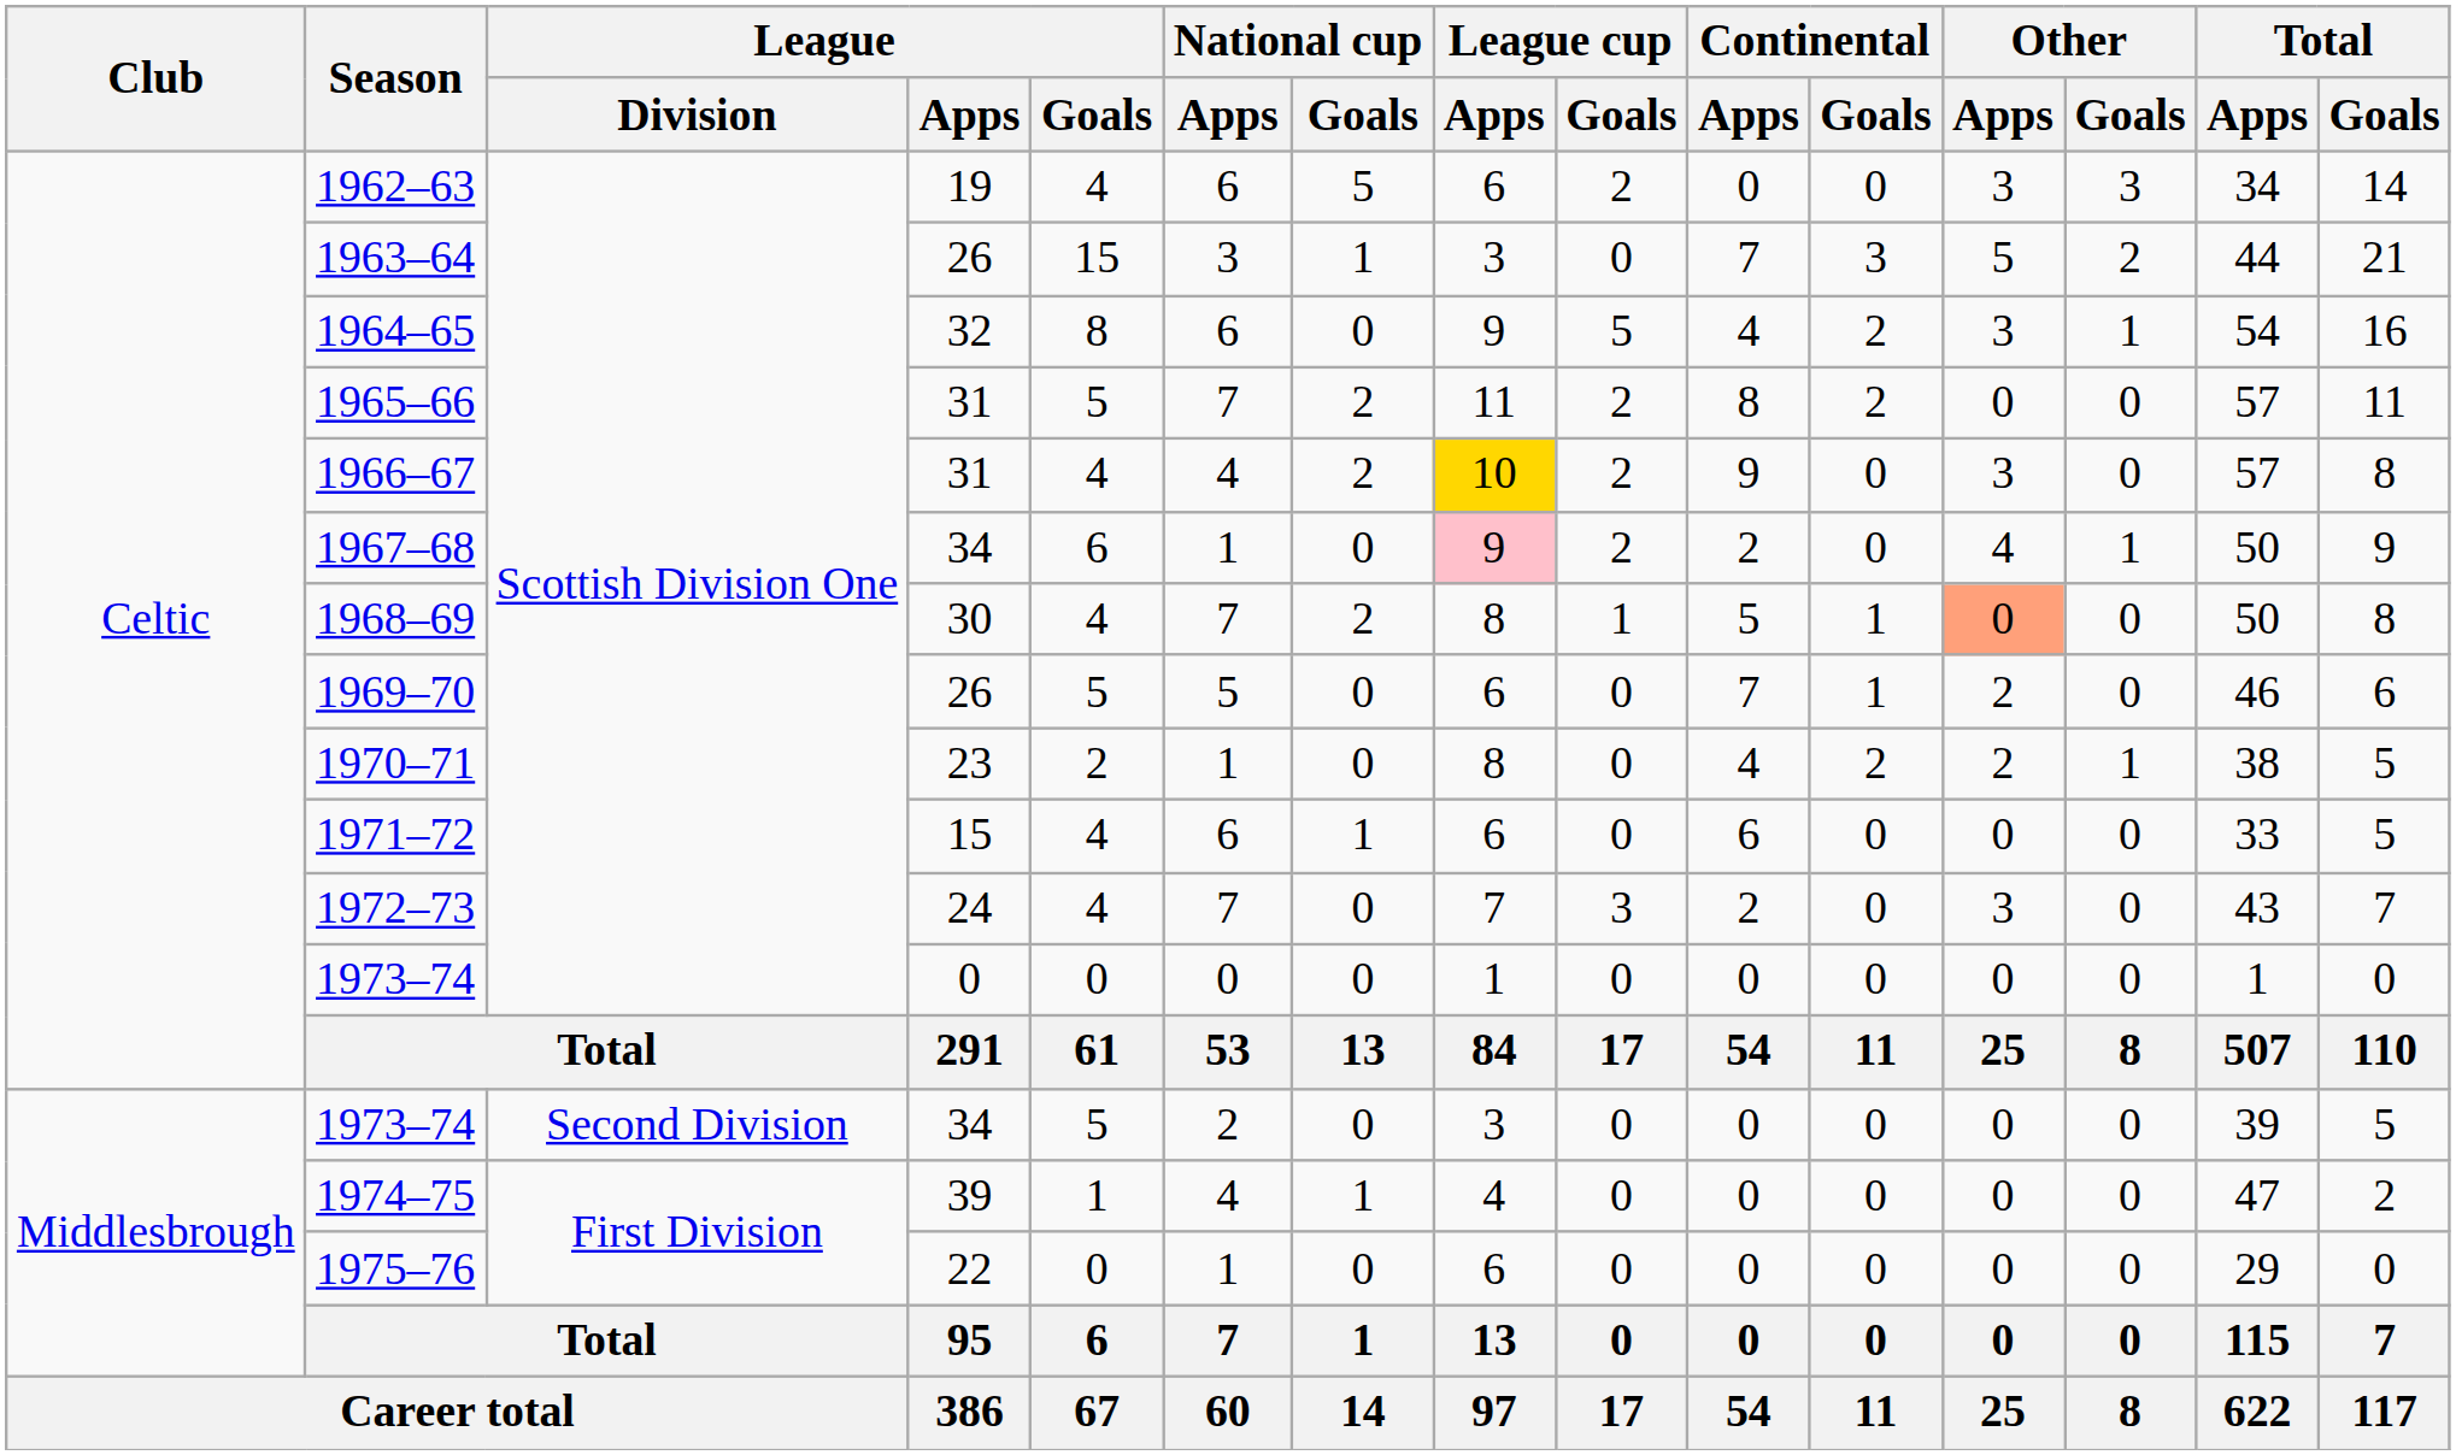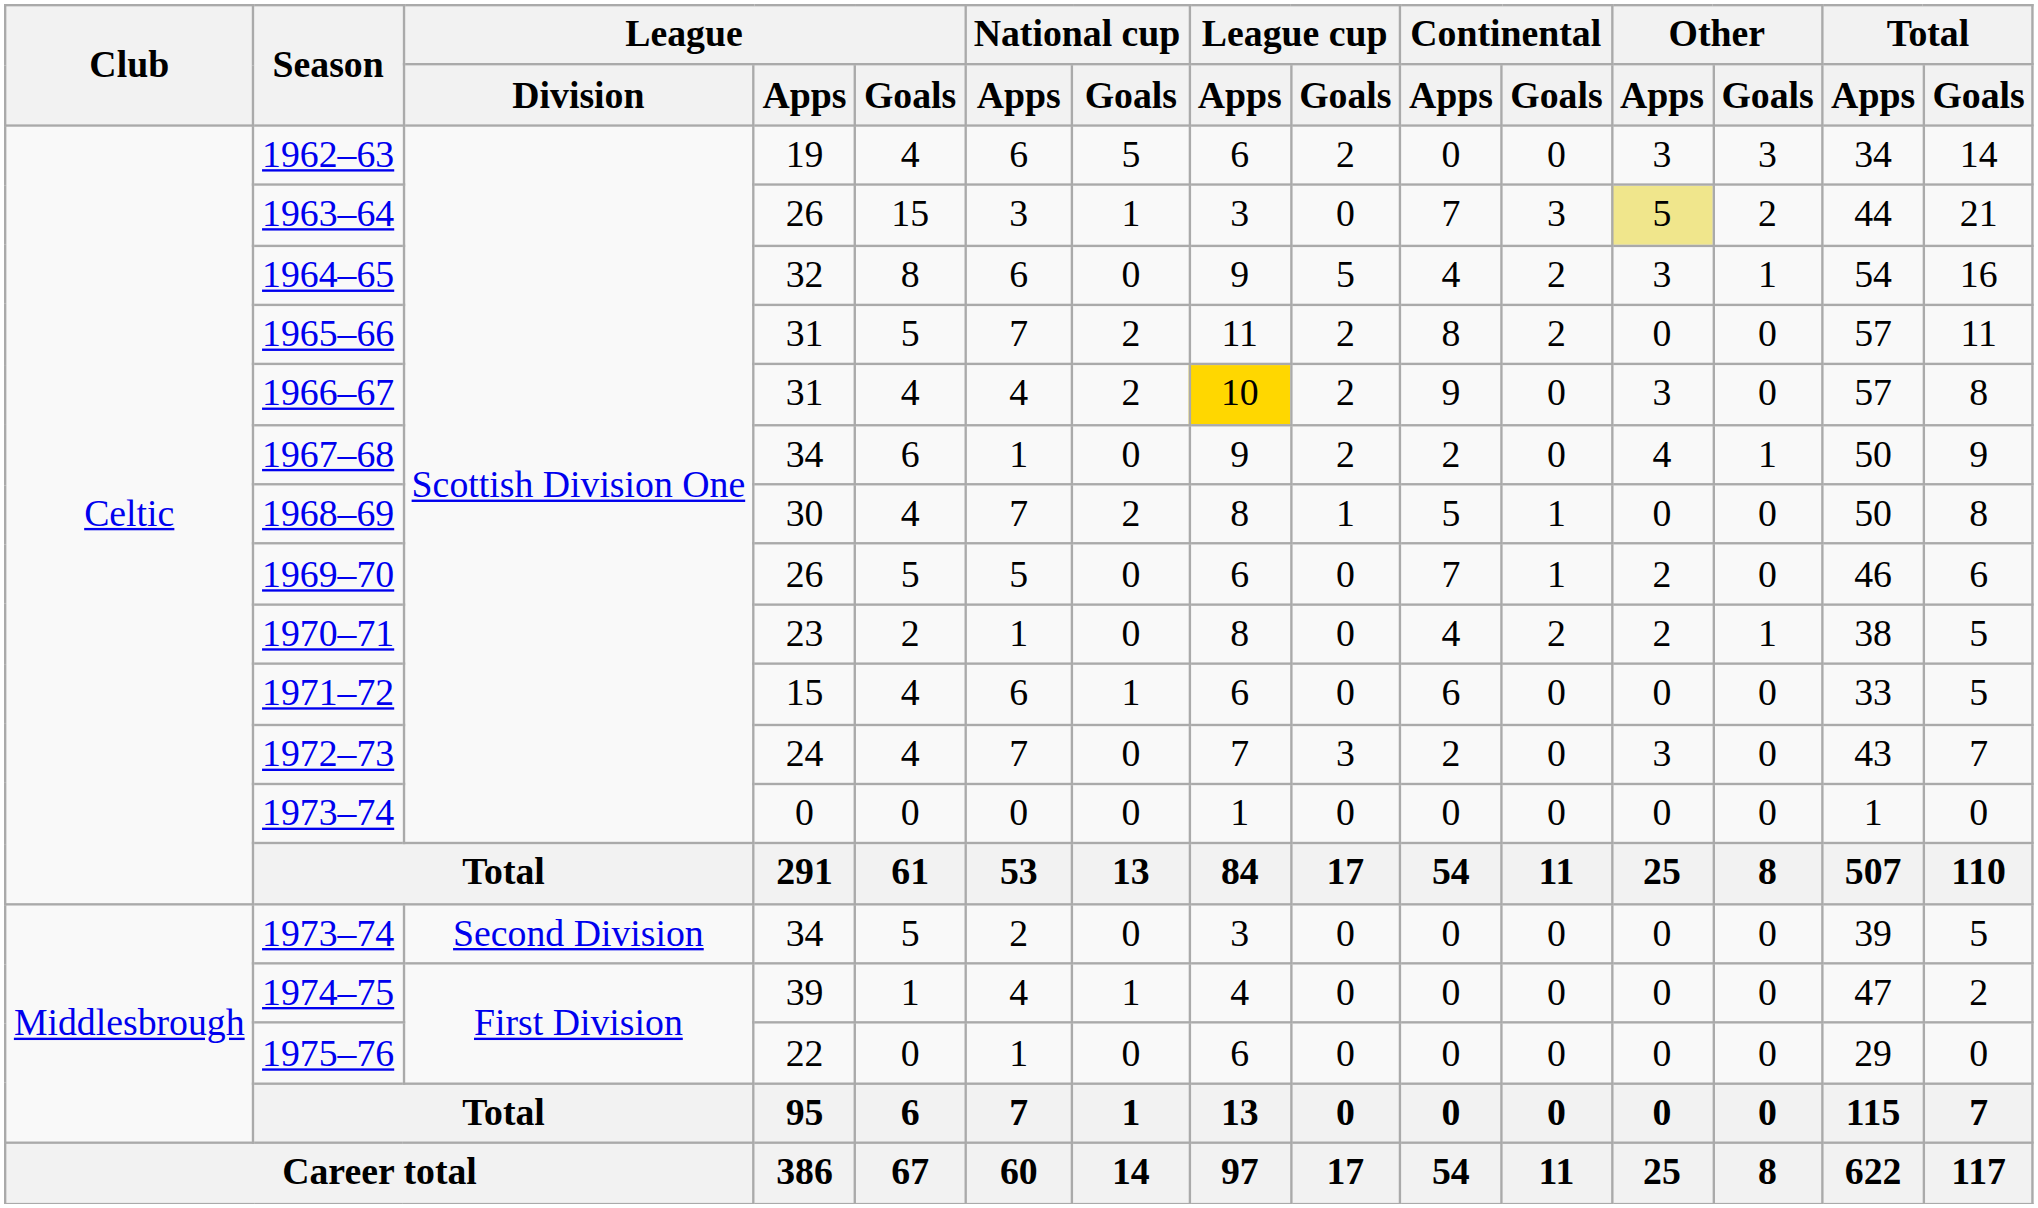1963–64 | Other / Apps: no background -> khaki background
1967–68 | League cup / Apps: pink background -> no background
1968–69 | Other / Apps: lightsalmon background -> no background
